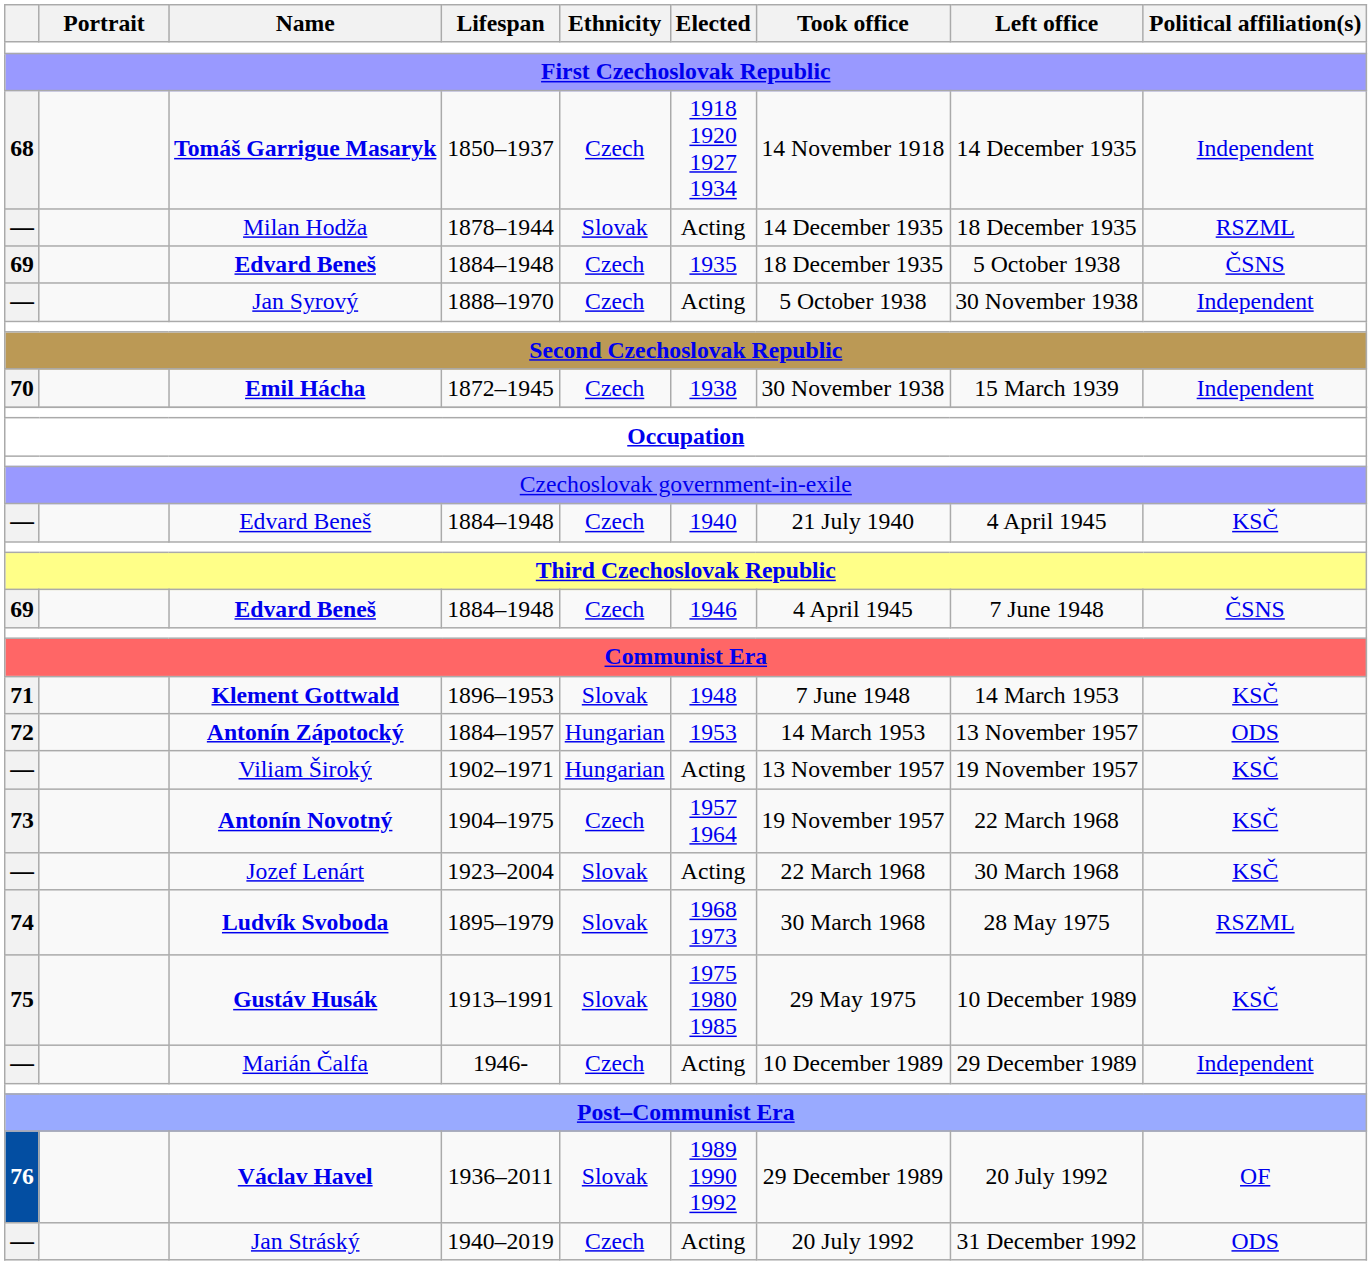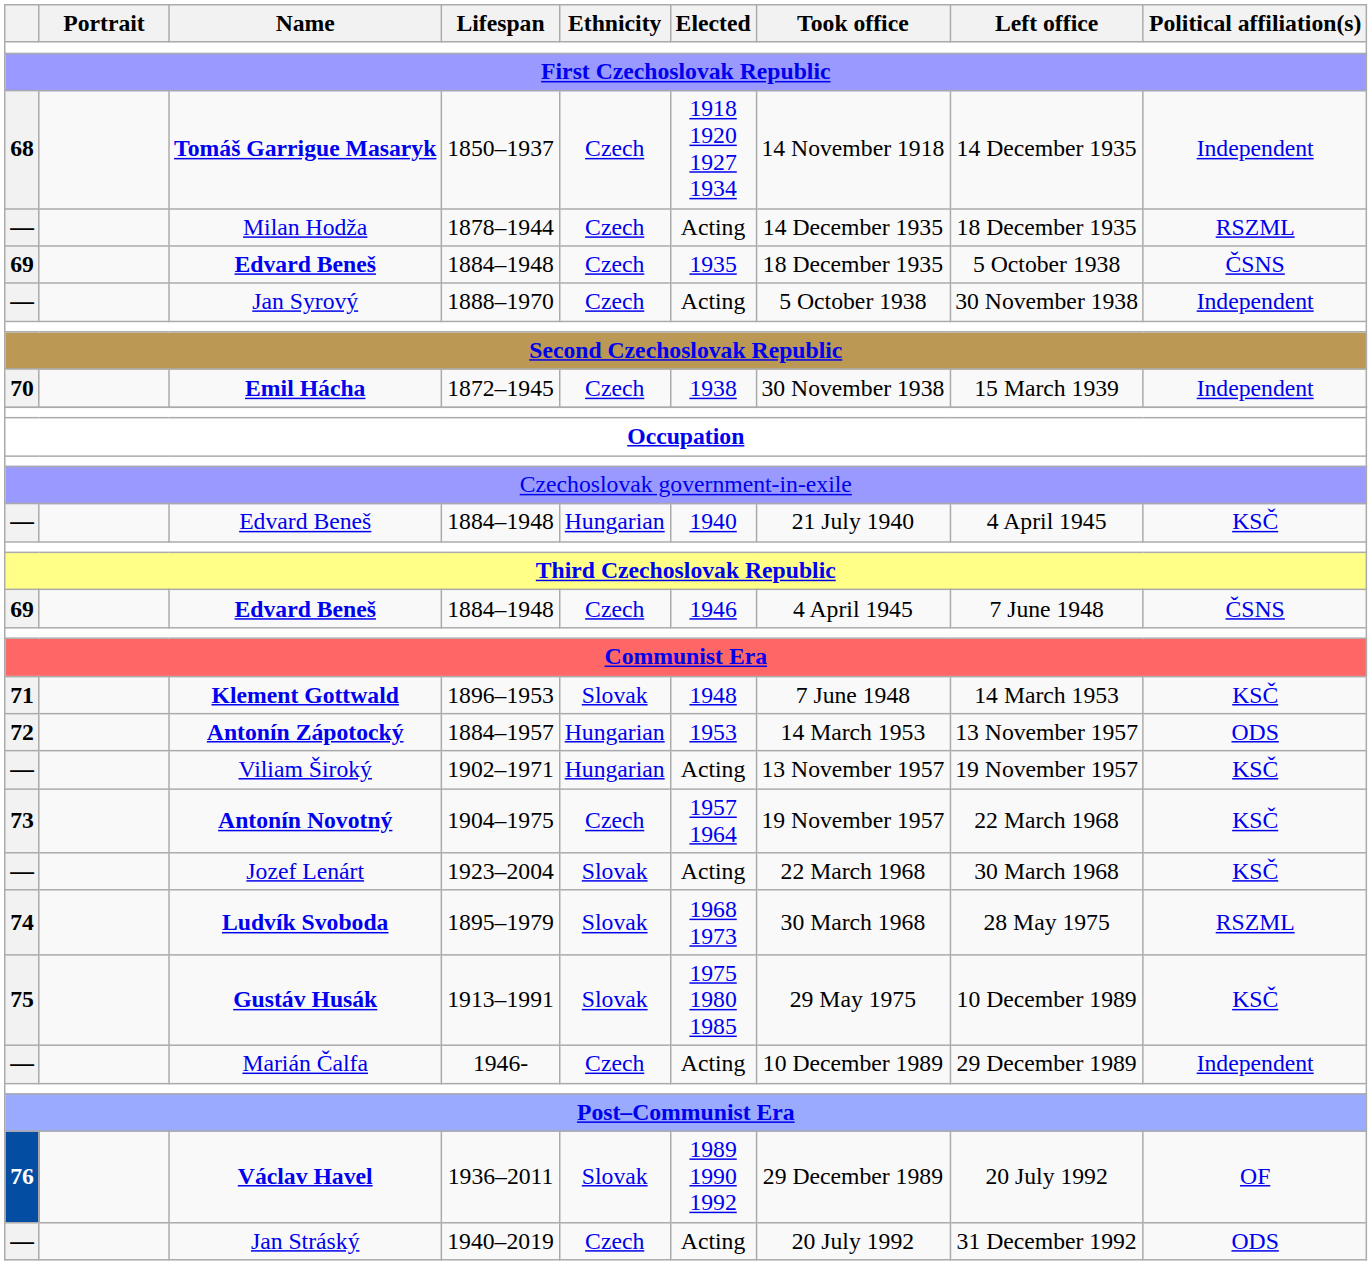Milan Hodža | Ethnicity: Slovak -> Czech
— / Edvard Beneš | Ethnicity: Czech -> Hungarian
